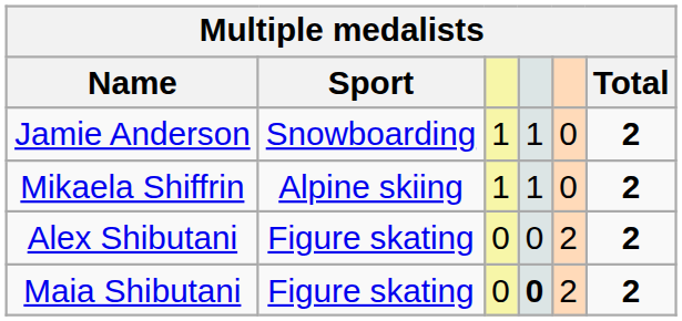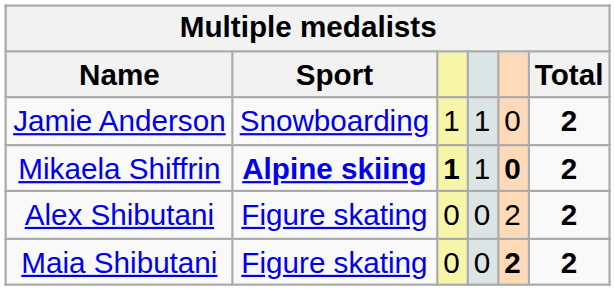Mikaela Shiffrin | Sport: normal -> bold
Mikaela Shiffrin | column 3: normal -> bold
Mikaela Shiffrin | column 5: normal -> bold
Maia Shibutani | column 4: bold -> normal
Maia Shibutani | column 5: normal -> bold
